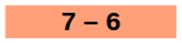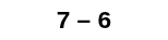row 1 | column 1: lightsalmon background -> no background
